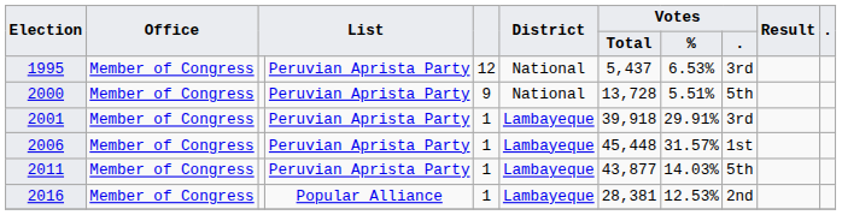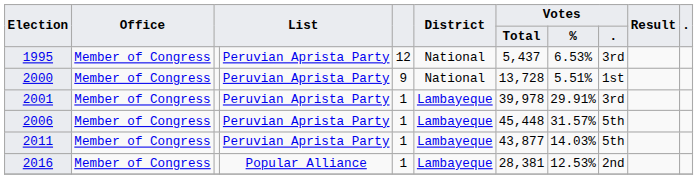2000 | Votes / .: 5th -> 1st
2001 | Votes / Total: 39,918 -> 39,978
2006 | Votes / .: 1st -> 5th
